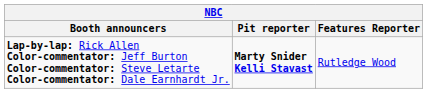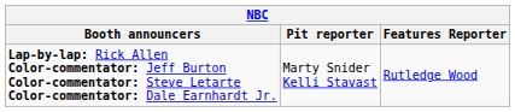row 3 | Pit reporter: bold -> normal
